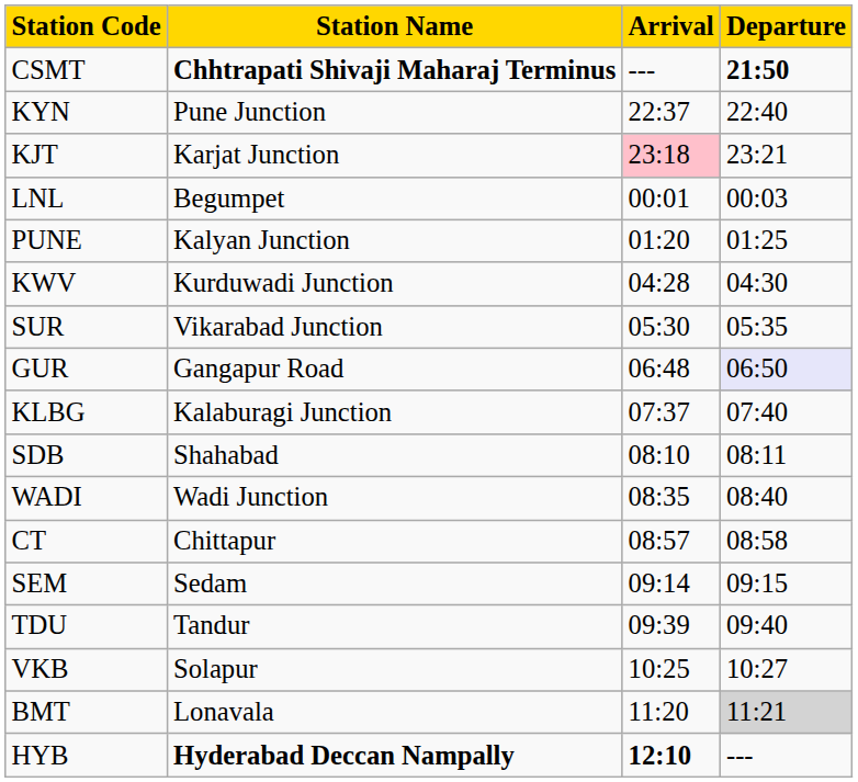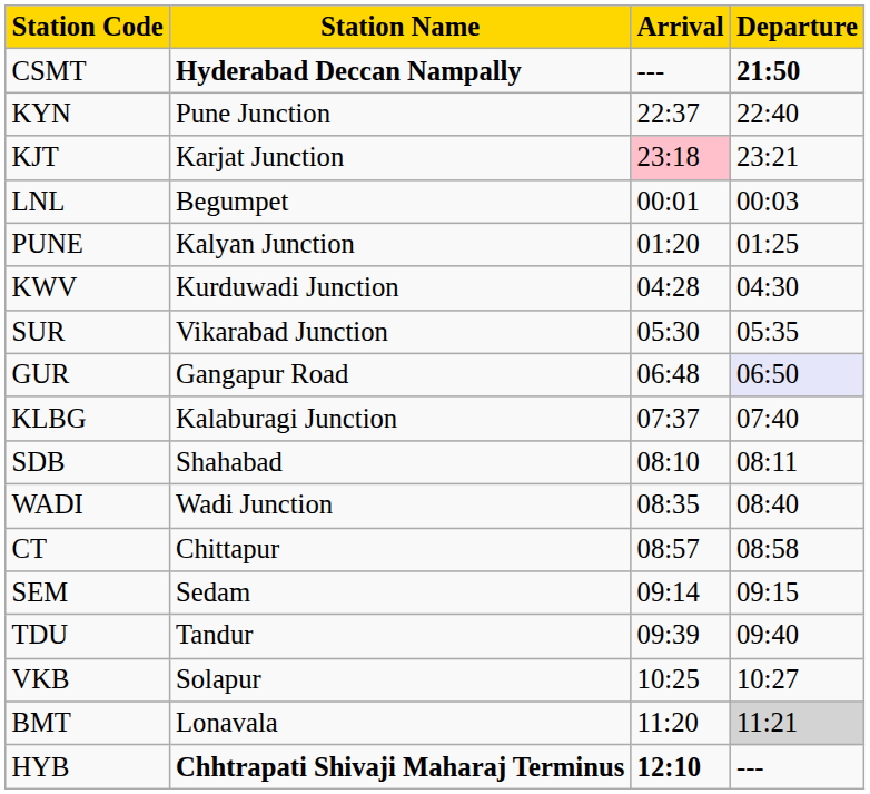CSMT | Station Name: Chhtrapati Shivaji Maharaj Terminus -> Hyderabad Deccan Nampally
HYB | Station Name: Hyderabad Deccan Nampally -> Chhtrapati Shivaji Maharaj Terminus
